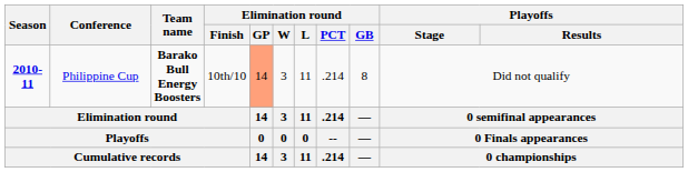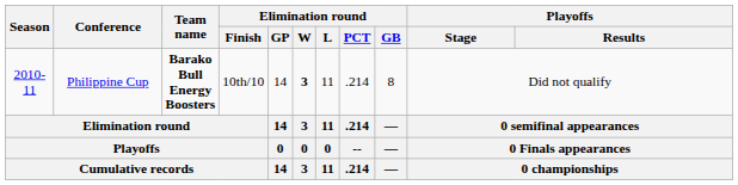Philippine Cup | Season: bold -> normal
Philippine Cup | Elimination round / GP: lightsalmon background -> no background
Philippine Cup | Elimination round / W: normal -> bold
